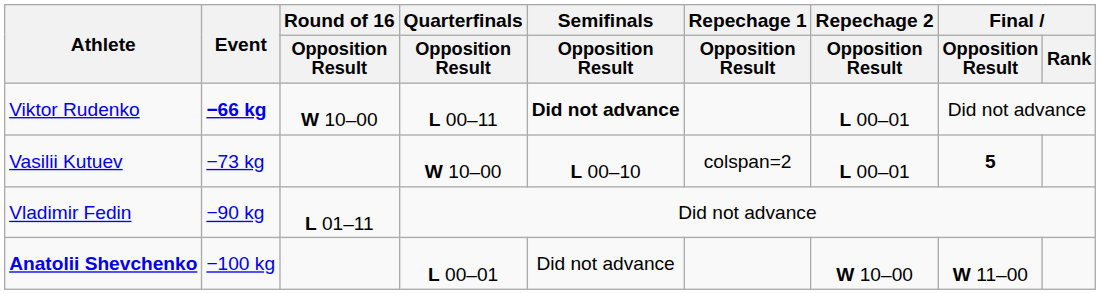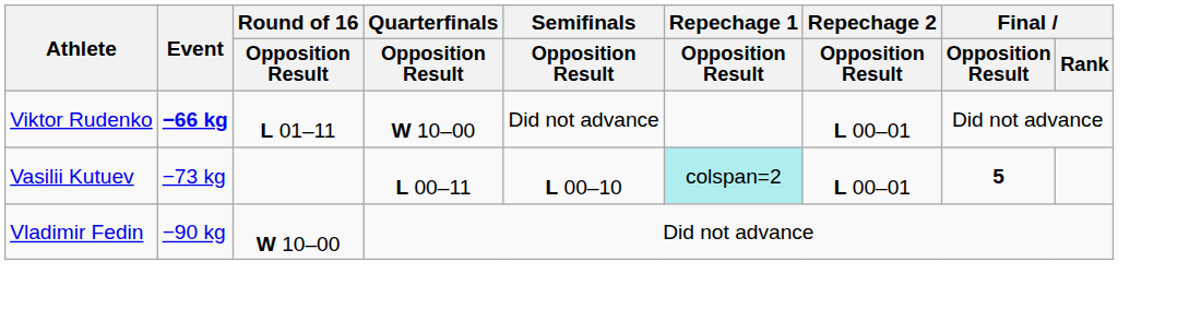Viktor Rudenko | Round of 16 / Opposition Result: W 10–00 -> L 01–11
Viktor Rudenko | Quarterfinals / Opposition Result: L 00–11 -> W 10–00
Viktor Rudenko | Semifinals / Opposition Result: bold -> normal
Vasilii Kutuev | Quarterfinals / Opposition Result: W 10–00 -> L 00–11
Vasilii Kutuev | Repechage 1 / Opposition Result: no background -> paleturquoise background
Vladimir Fedin | Round of 16 / Opposition Result: L 01–11 -> W 10–00
- row: Anatolii Shevchenko | −100 kg | L 00–01 | Did not advance | W 10–00 | W 11–00
